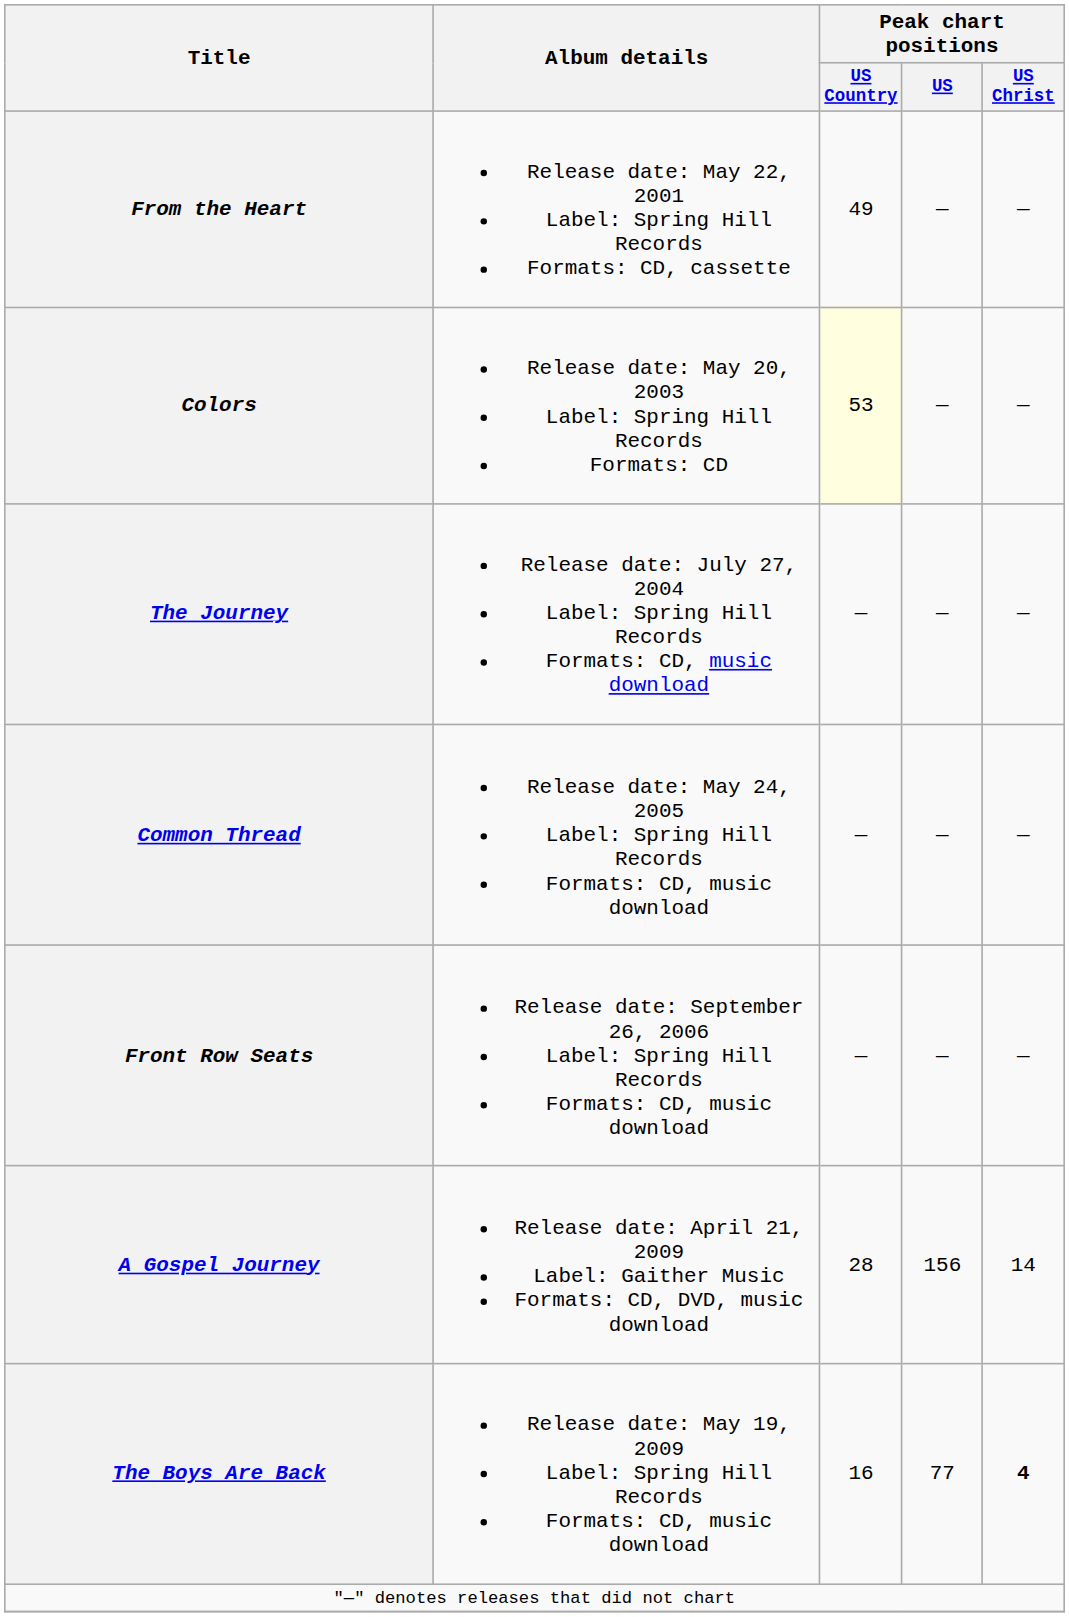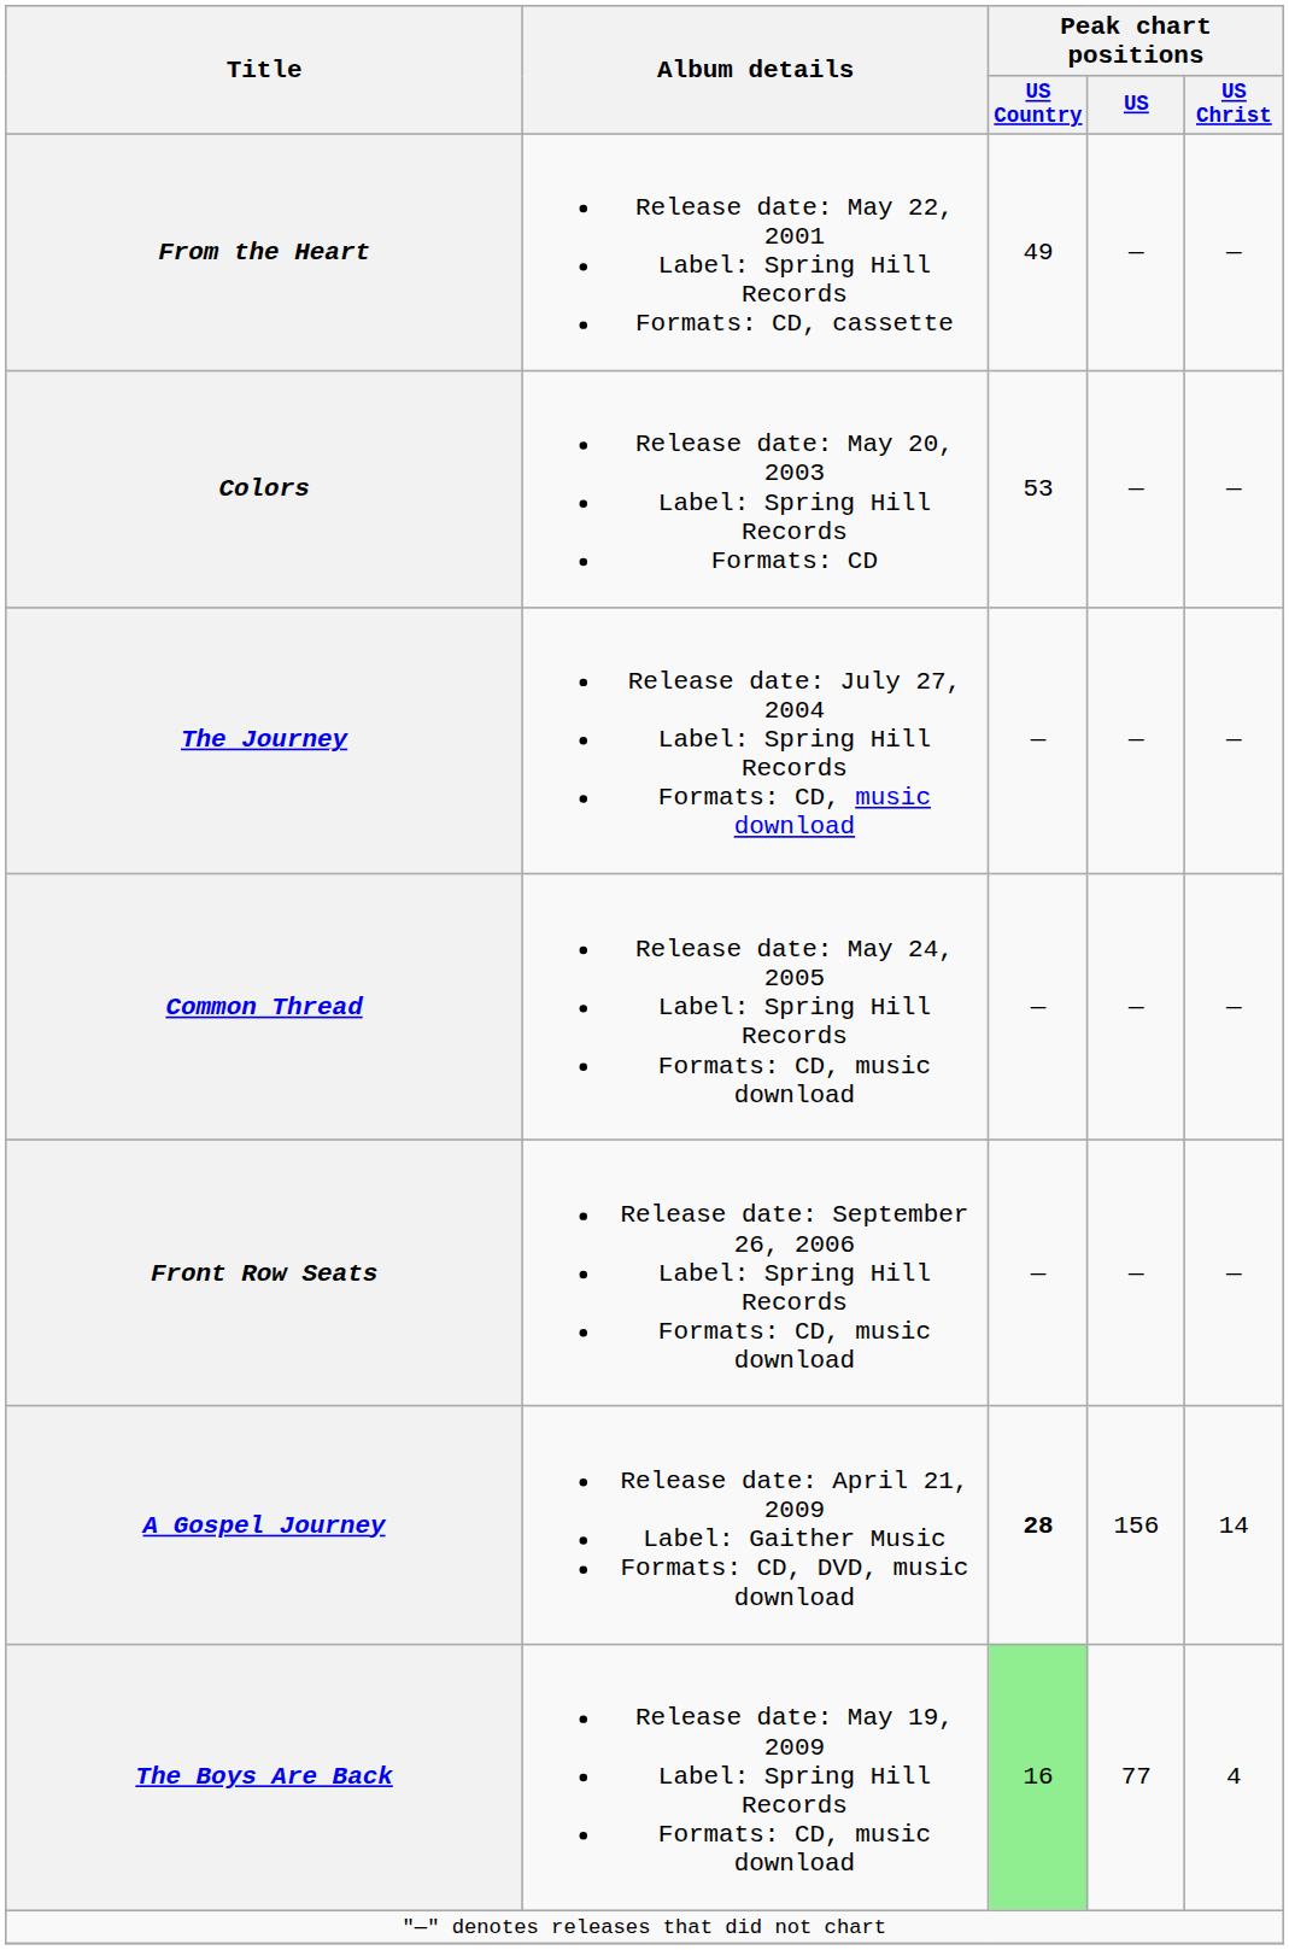Colors | Peak chart positions / US Country: lightyellow background -> no background
A Gospel Journey | Peak chart positions / US Country: normal -> bold
The Boys Are Back | Peak chart positions / US Country: no background -> lightgreen background
The Boys Are Back | Peak chart positions / US Christ: bold -> normal
